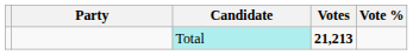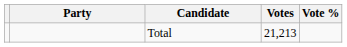row 2 | Candidate: paleturquoise background -> no background
row 2 | Votes: bold -> normal
